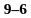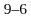row 1 | column 1: bold -> normal
